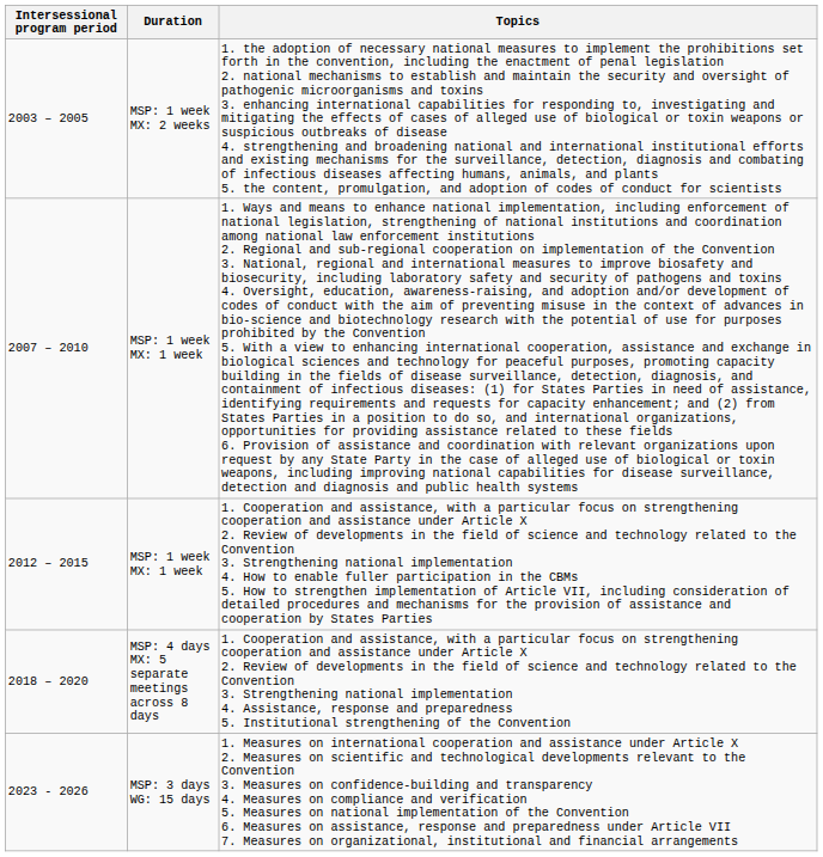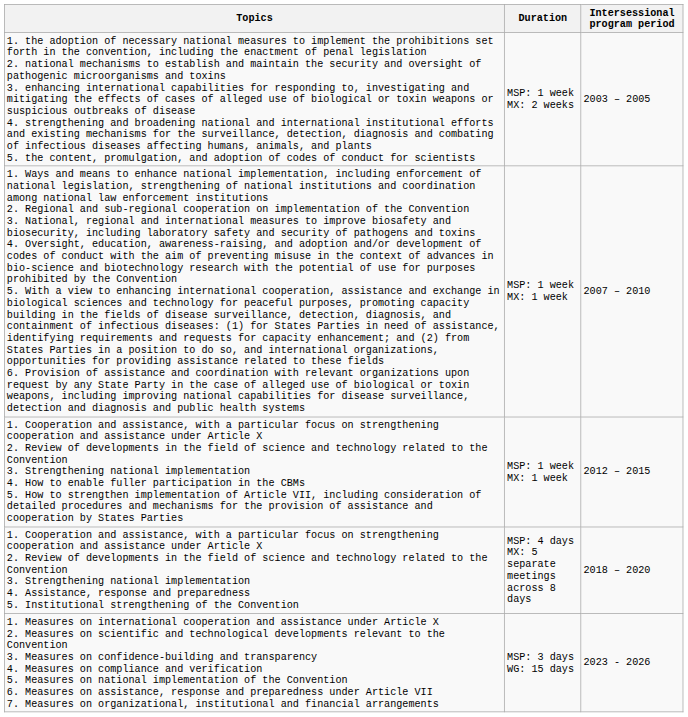columns swapped: Intersessional program period <-> Topics
